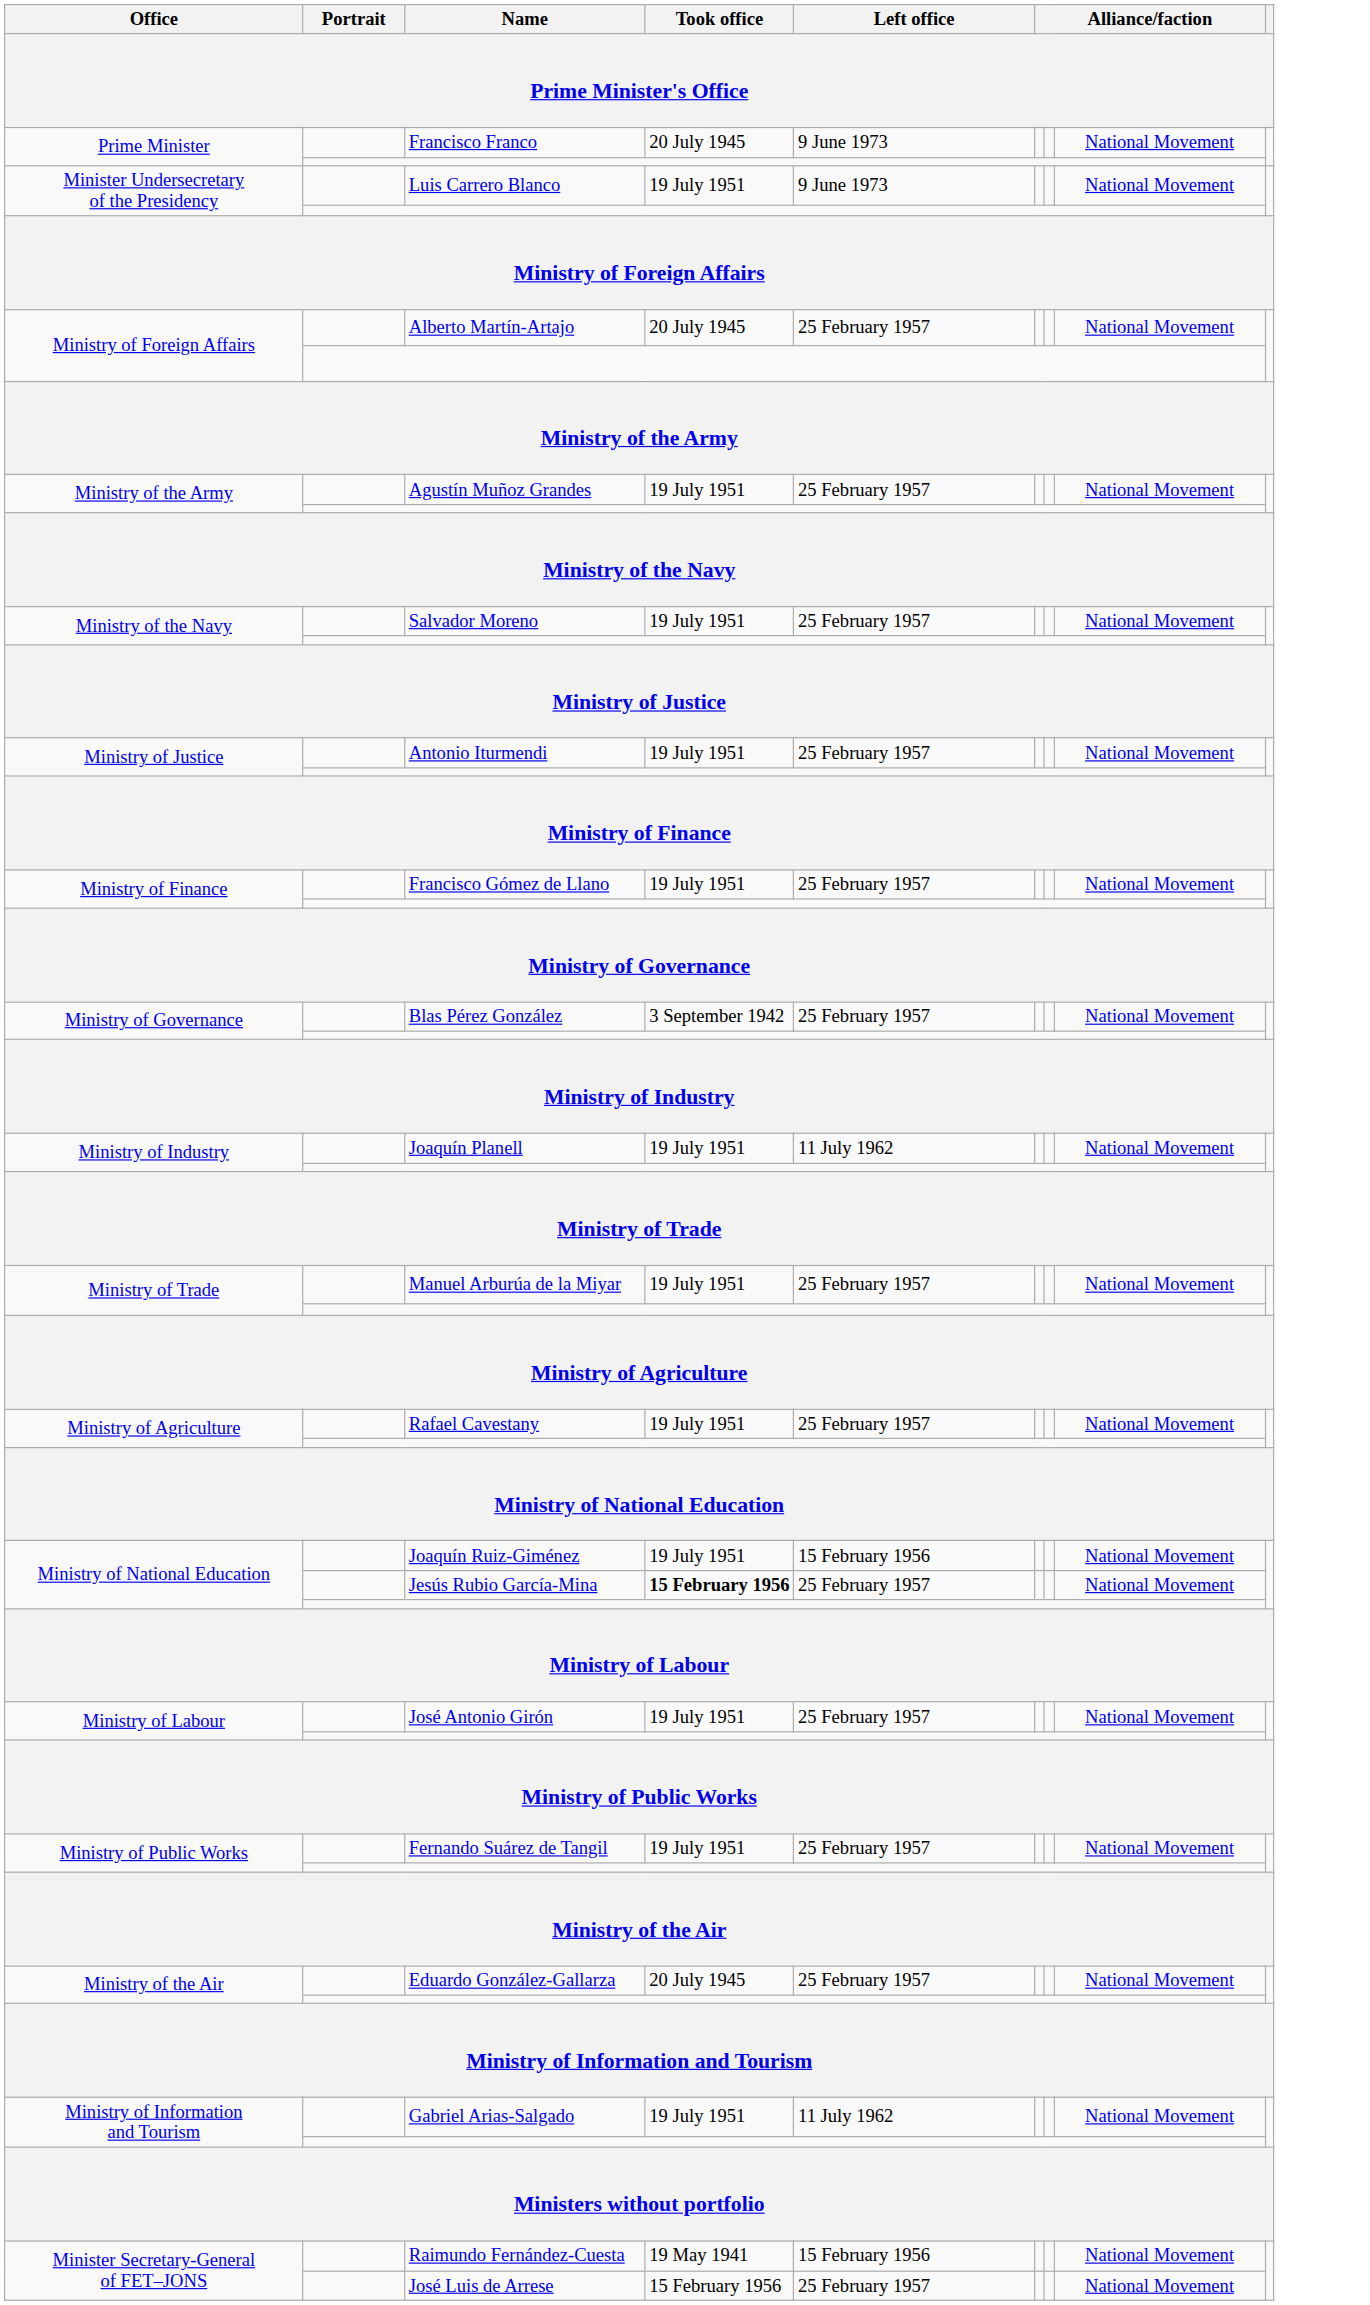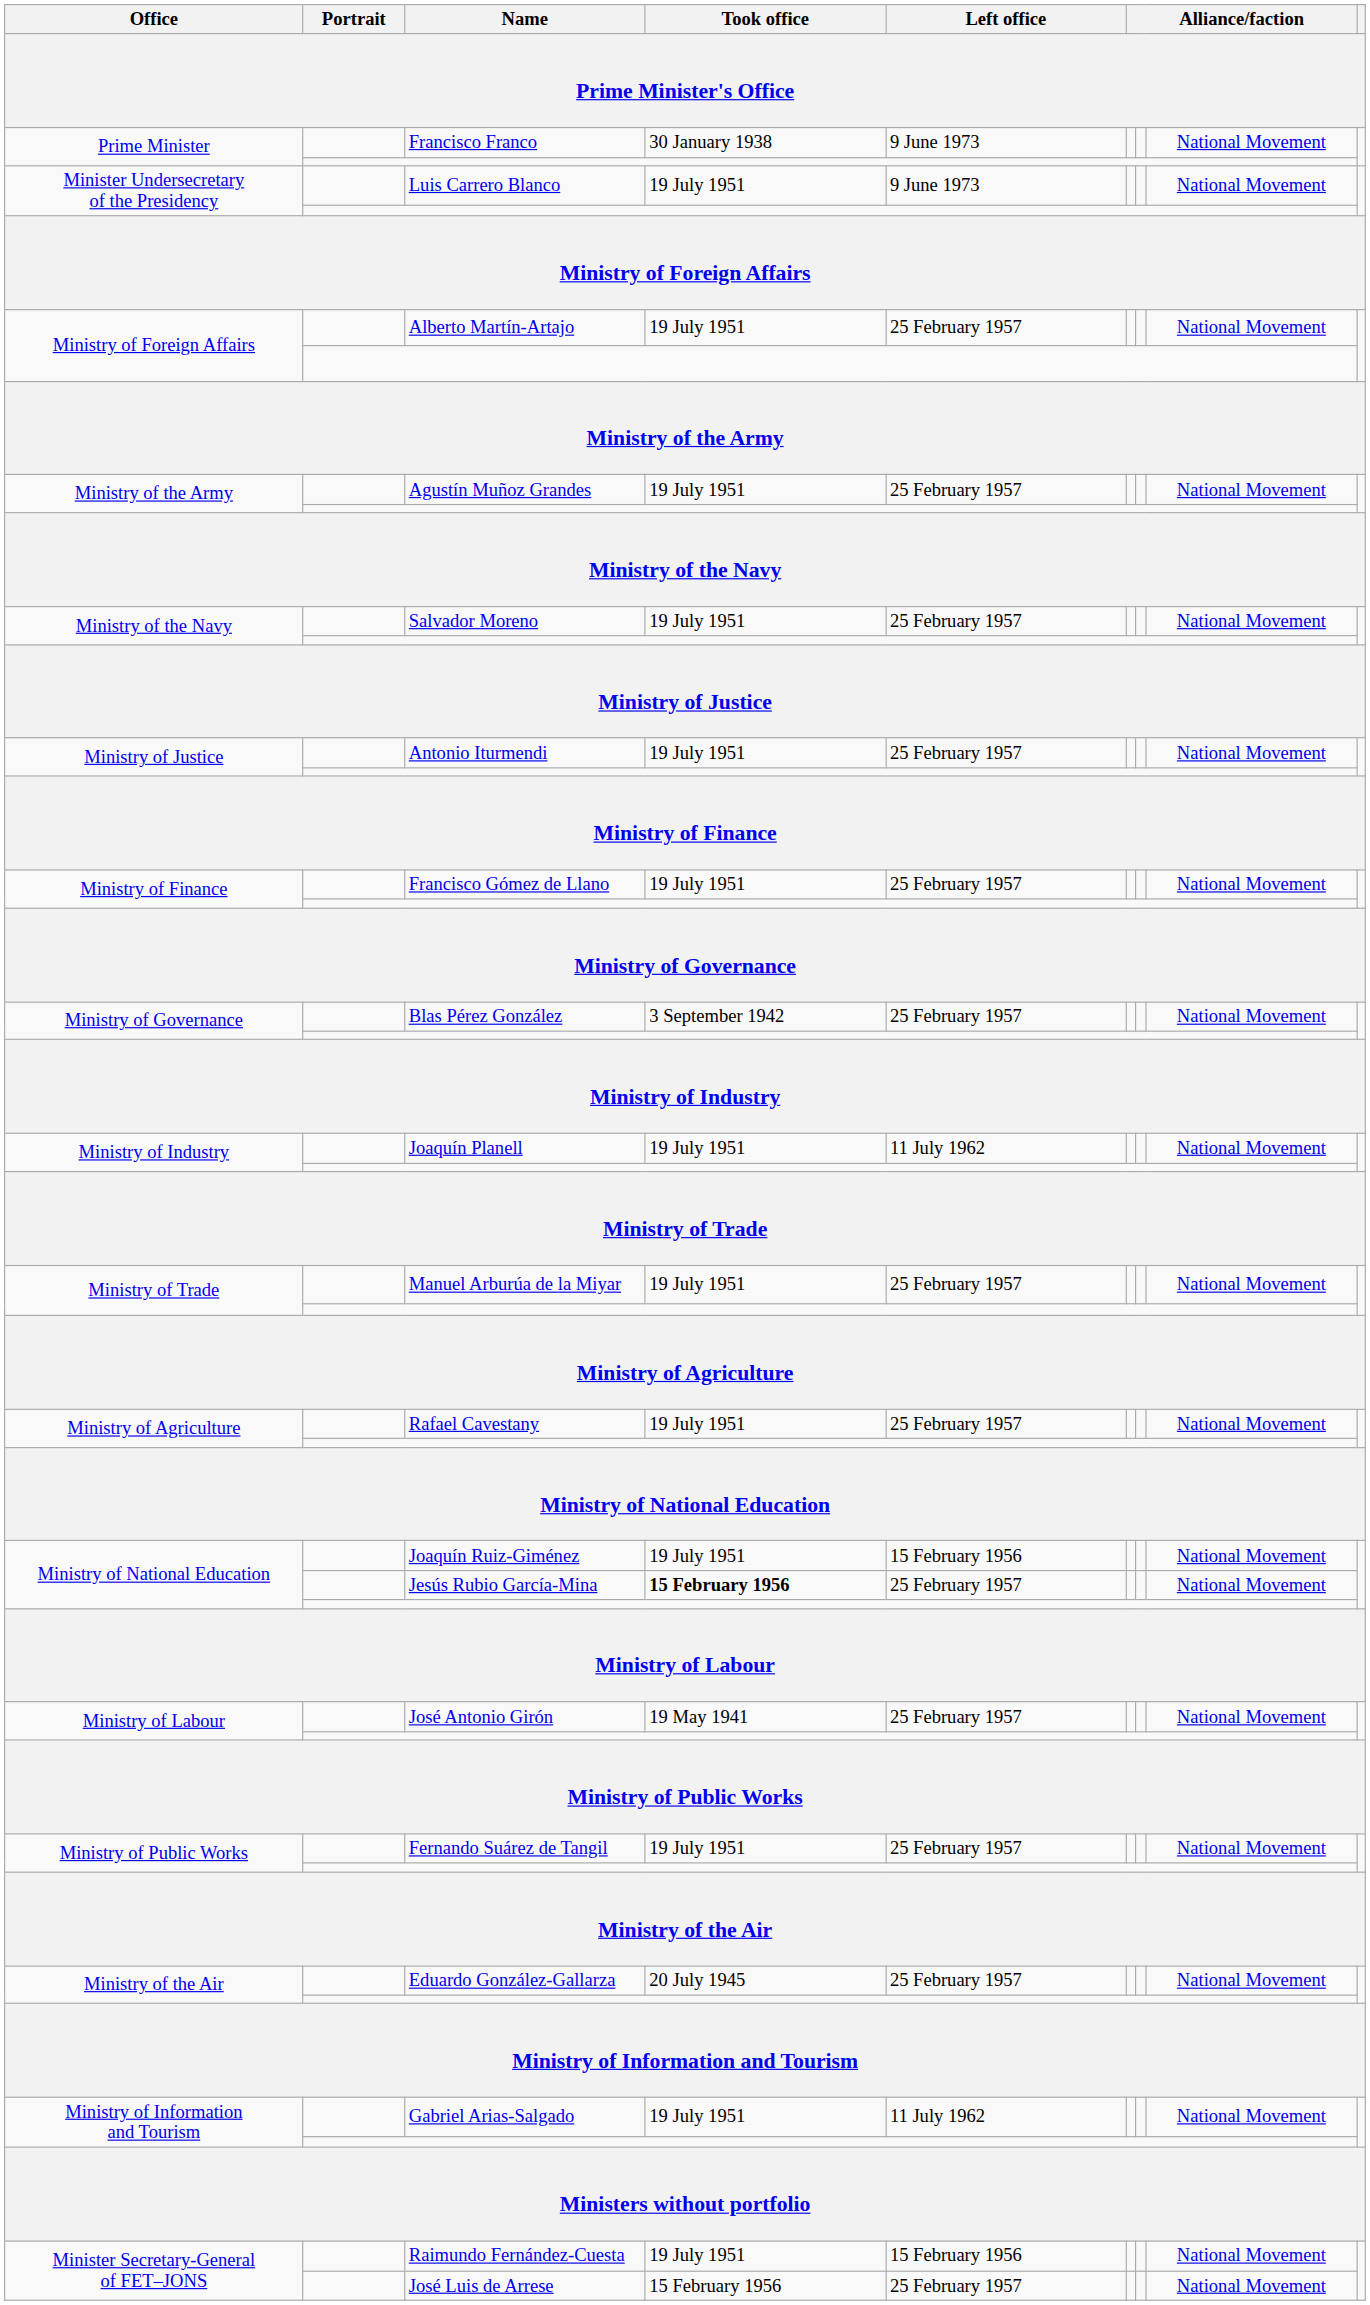Francisco Franco | Took office: 20 July 1945 -> 30 January 1938
Alberto Martín-Artajo | Took office: 20 July 1945 -> 19 July 1951
José Antonio Girón | Took office: 19 July 1951 -> 19 May 1941
Raimundo Fernández-Cuesta | Took office: 19 May 1941 -> 19 July 1951
